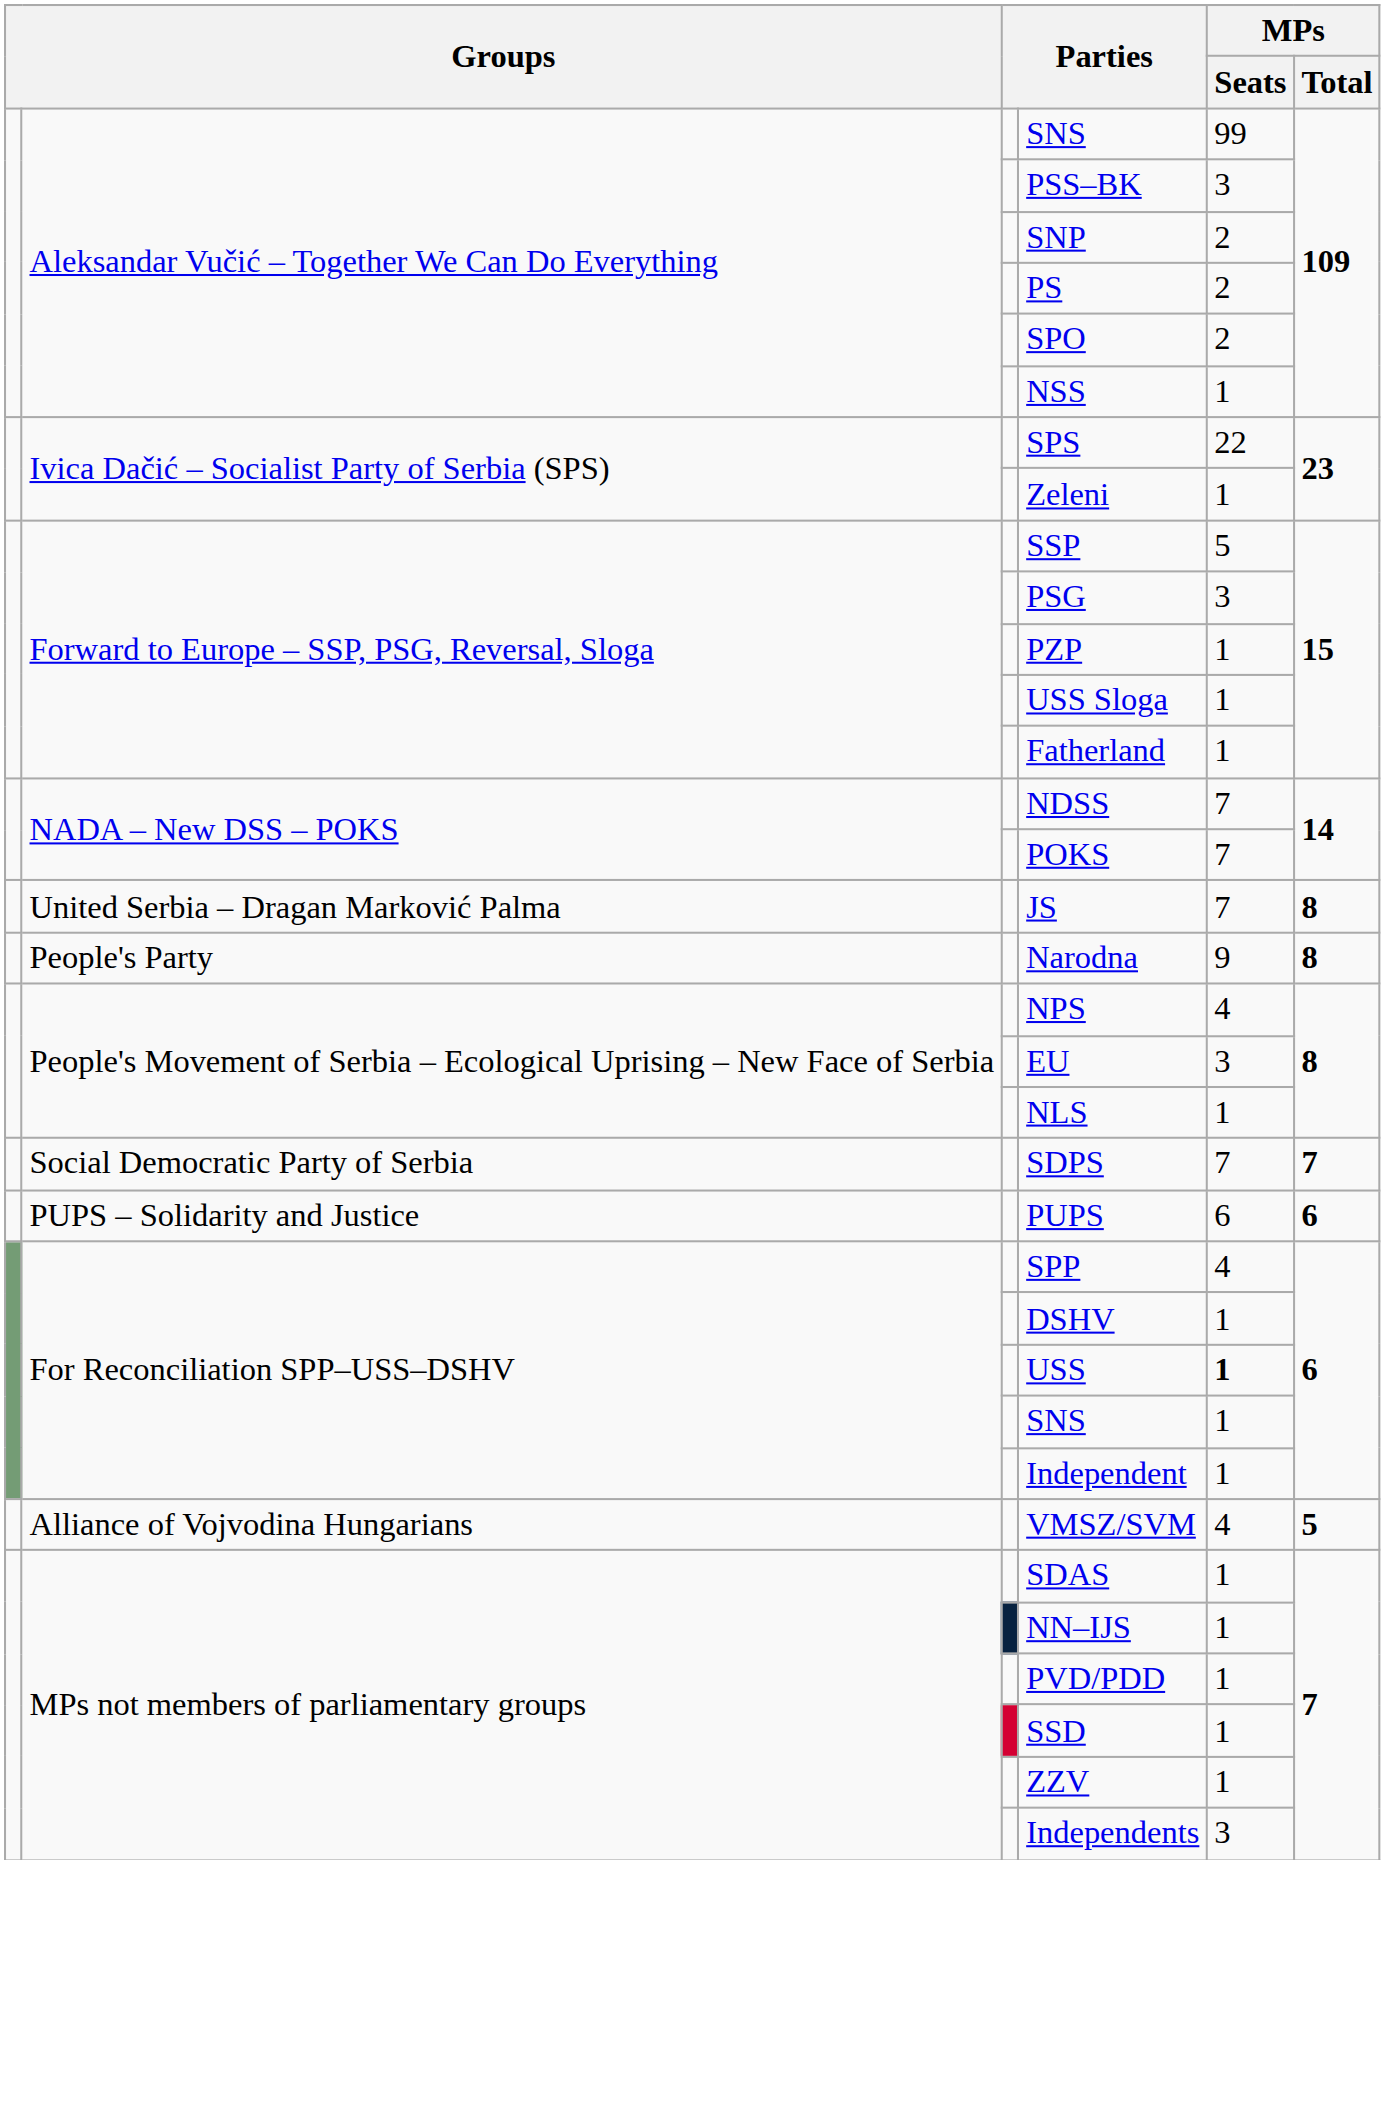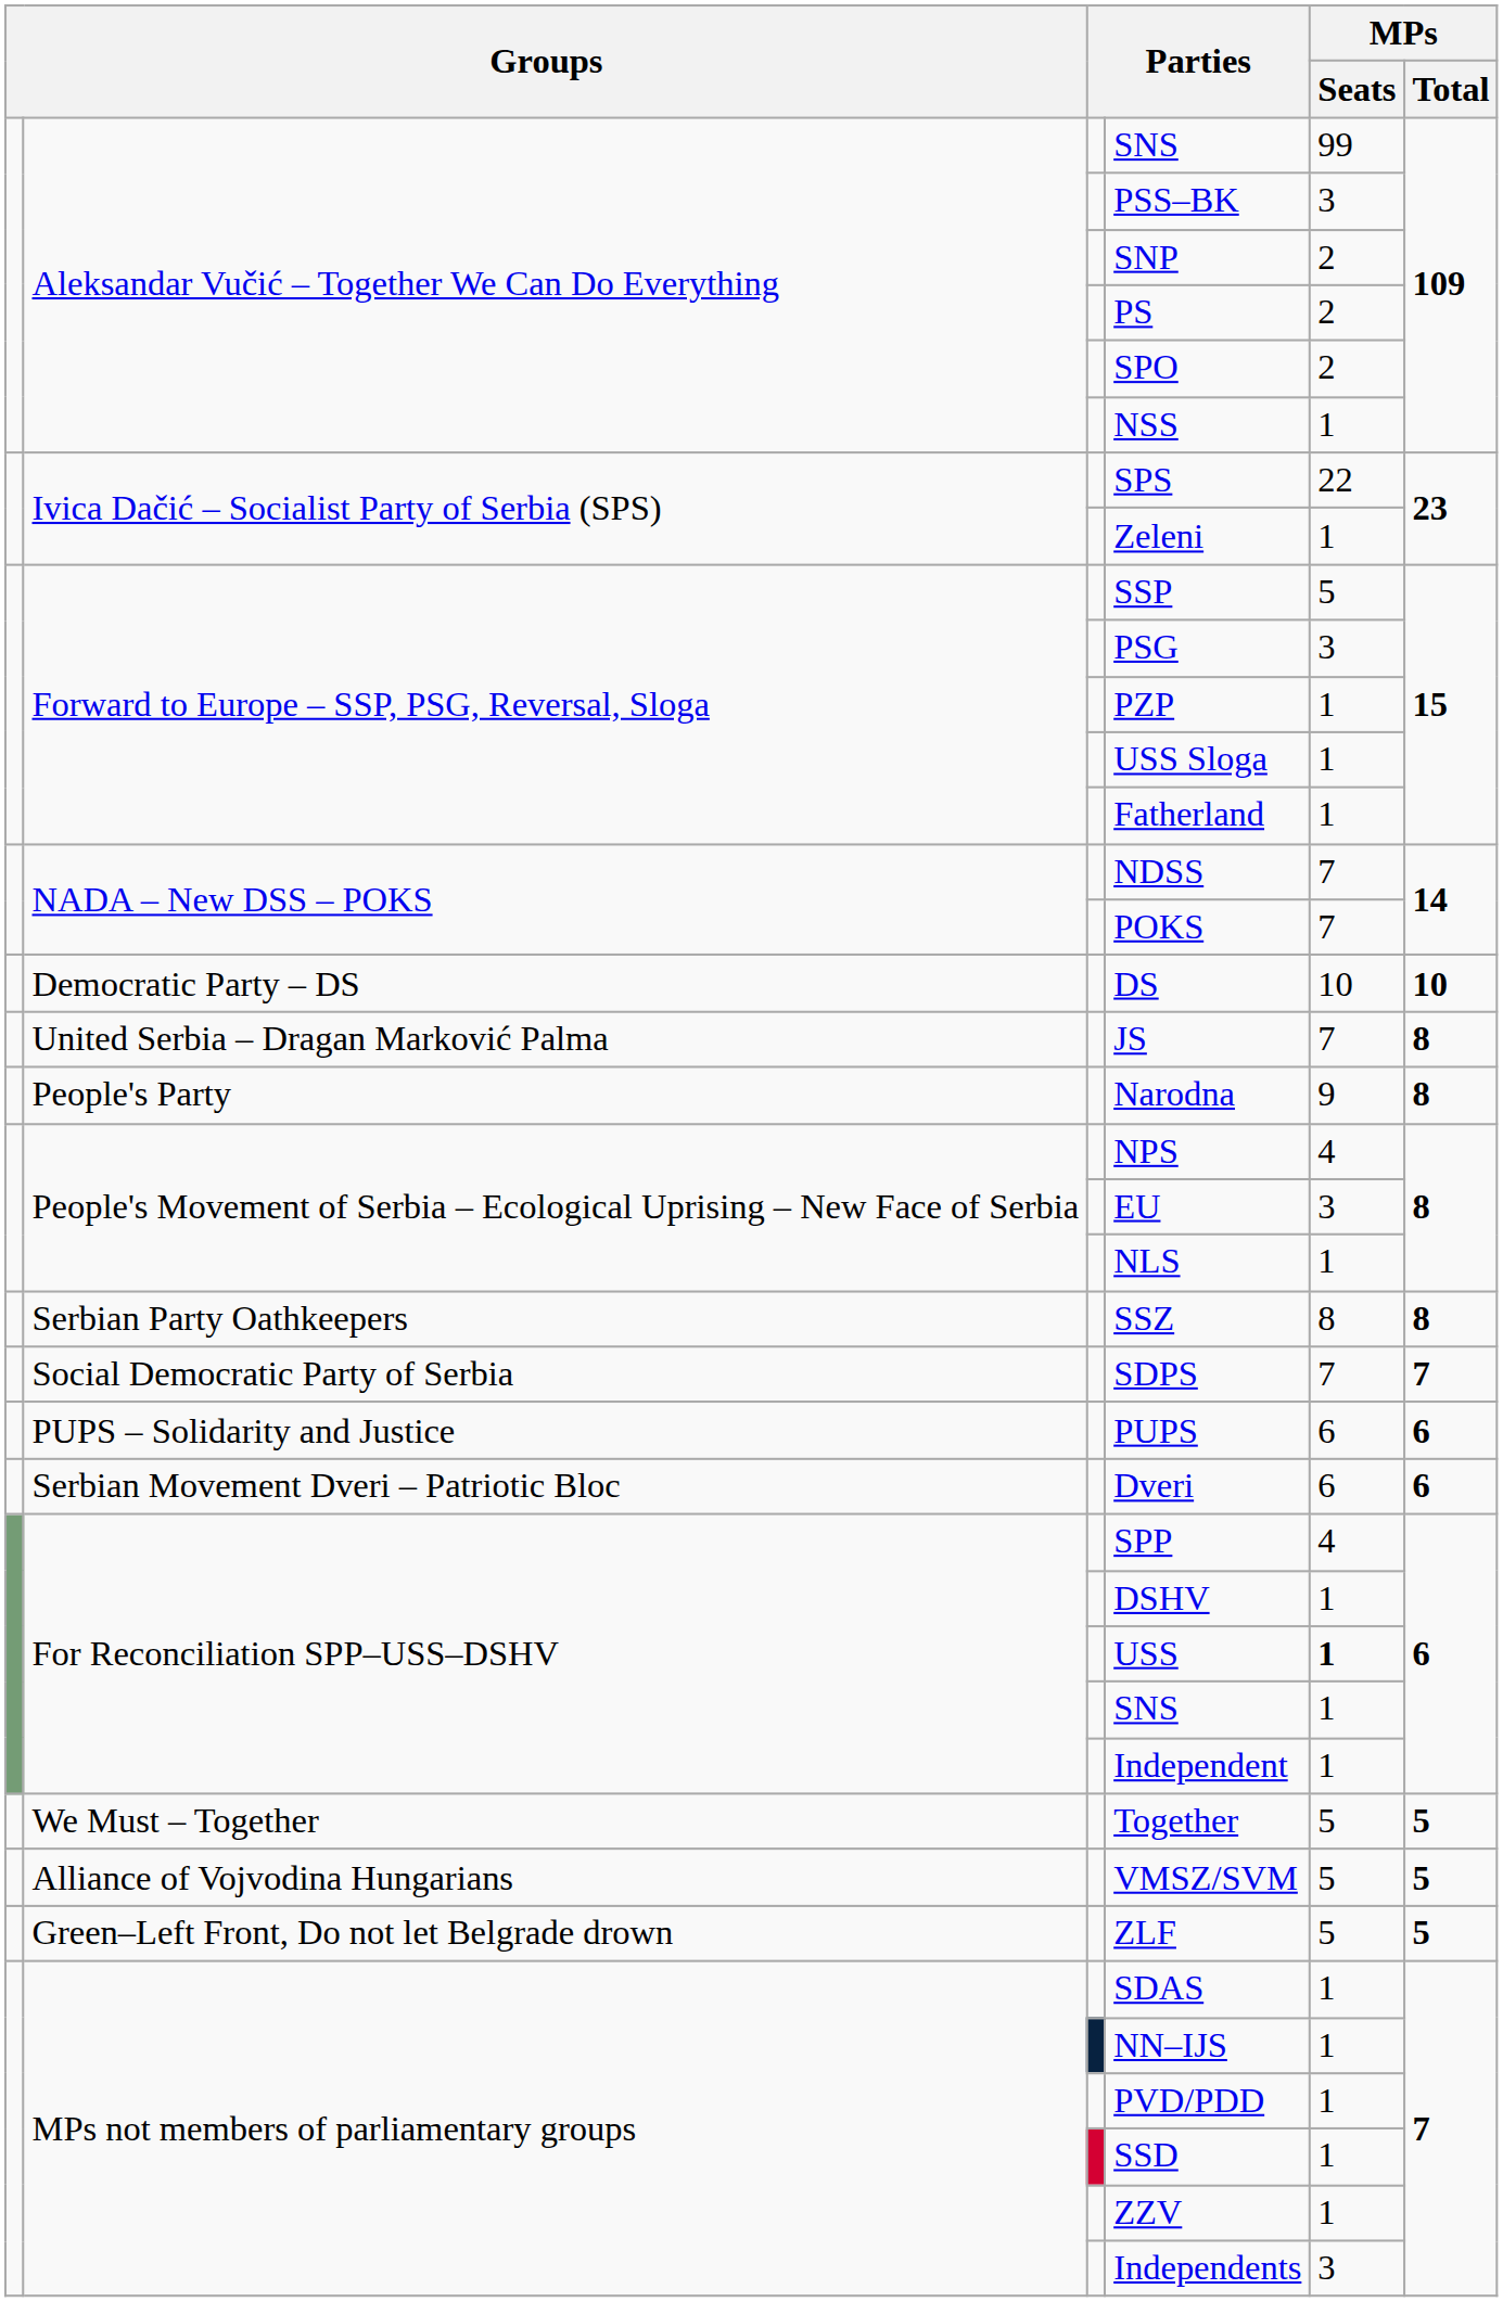+ row: Democratic Party – DS | DS | 10 | 10
+ row: Serbian Party Oathkeepers | SSZ | 8 | 8
+ row: Serbian Movement Dveri – Patriotic Bloc | Dveri | 6 | 6
+ row: We Must – Together | Together | 5 | 5
VMSZ/SVM | MPs / Seats: 4 -> 5
+ row: Green–Left Front, Do not let Belgrade drown | ZLF | 5 | 5
